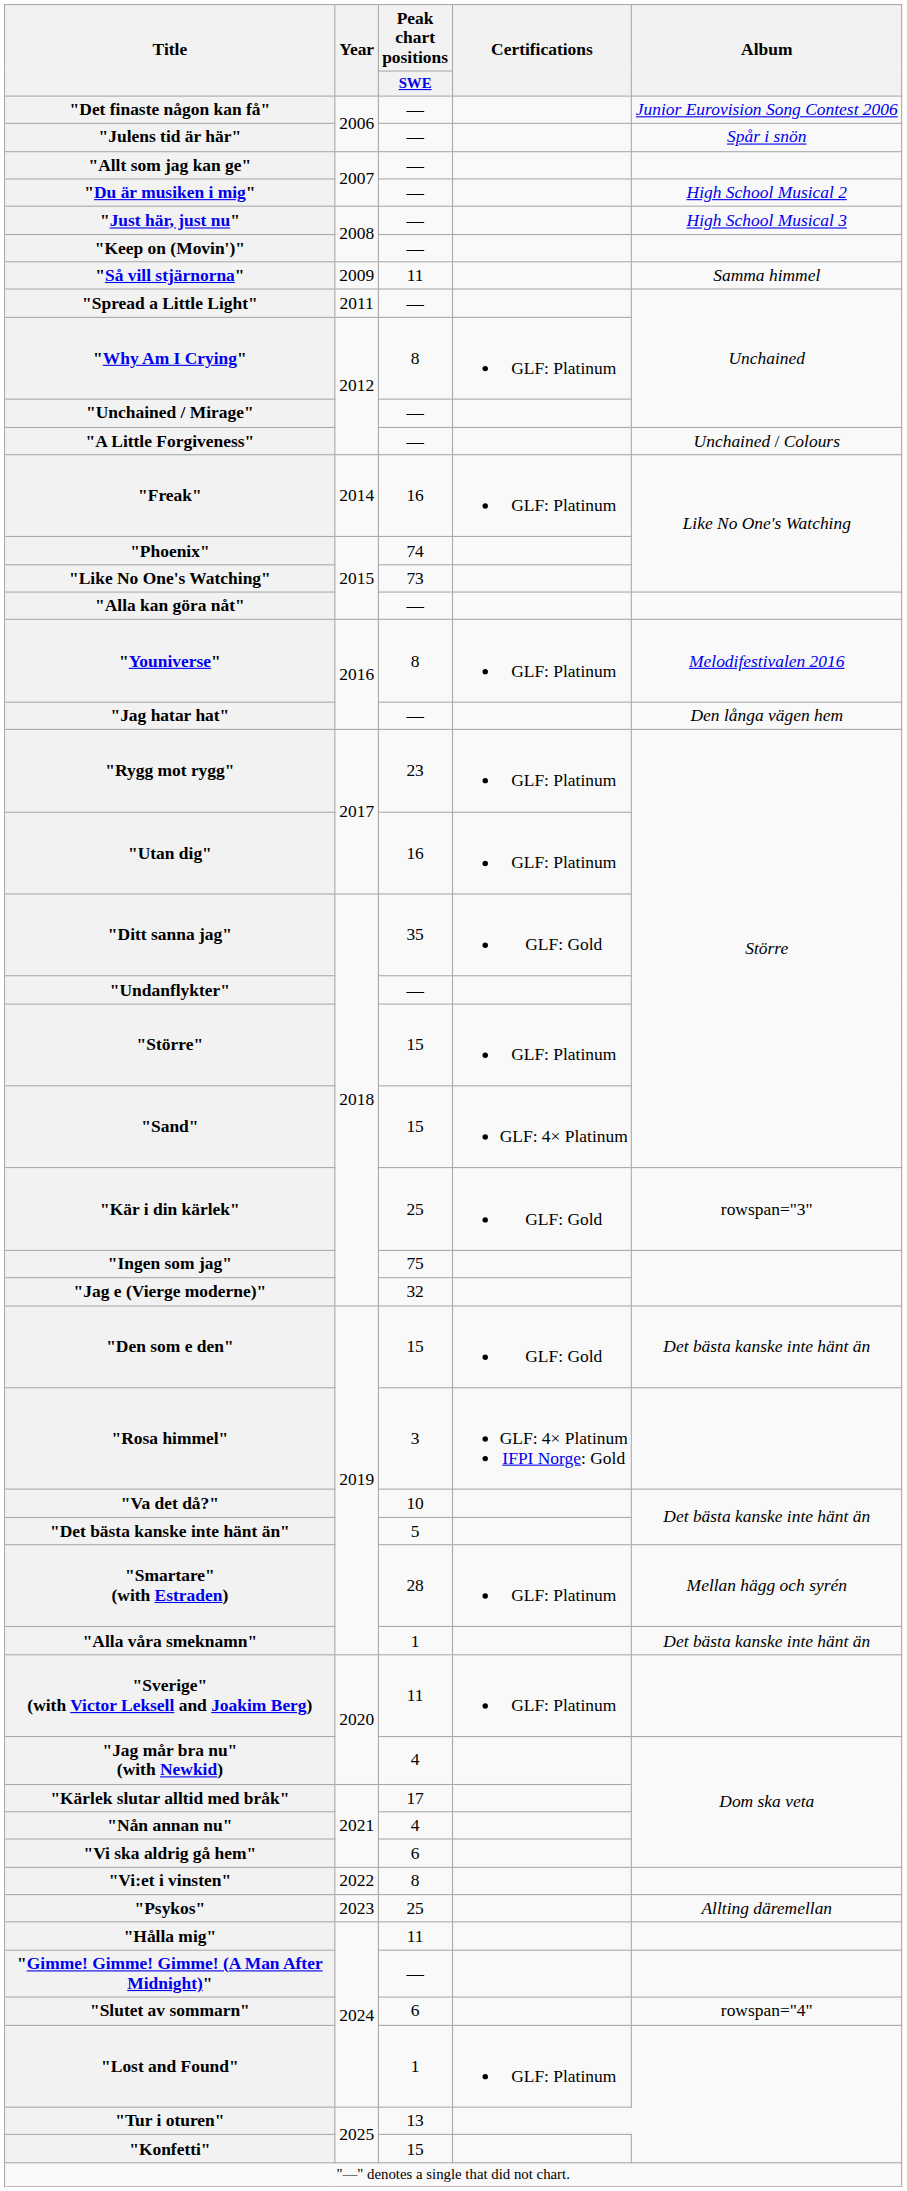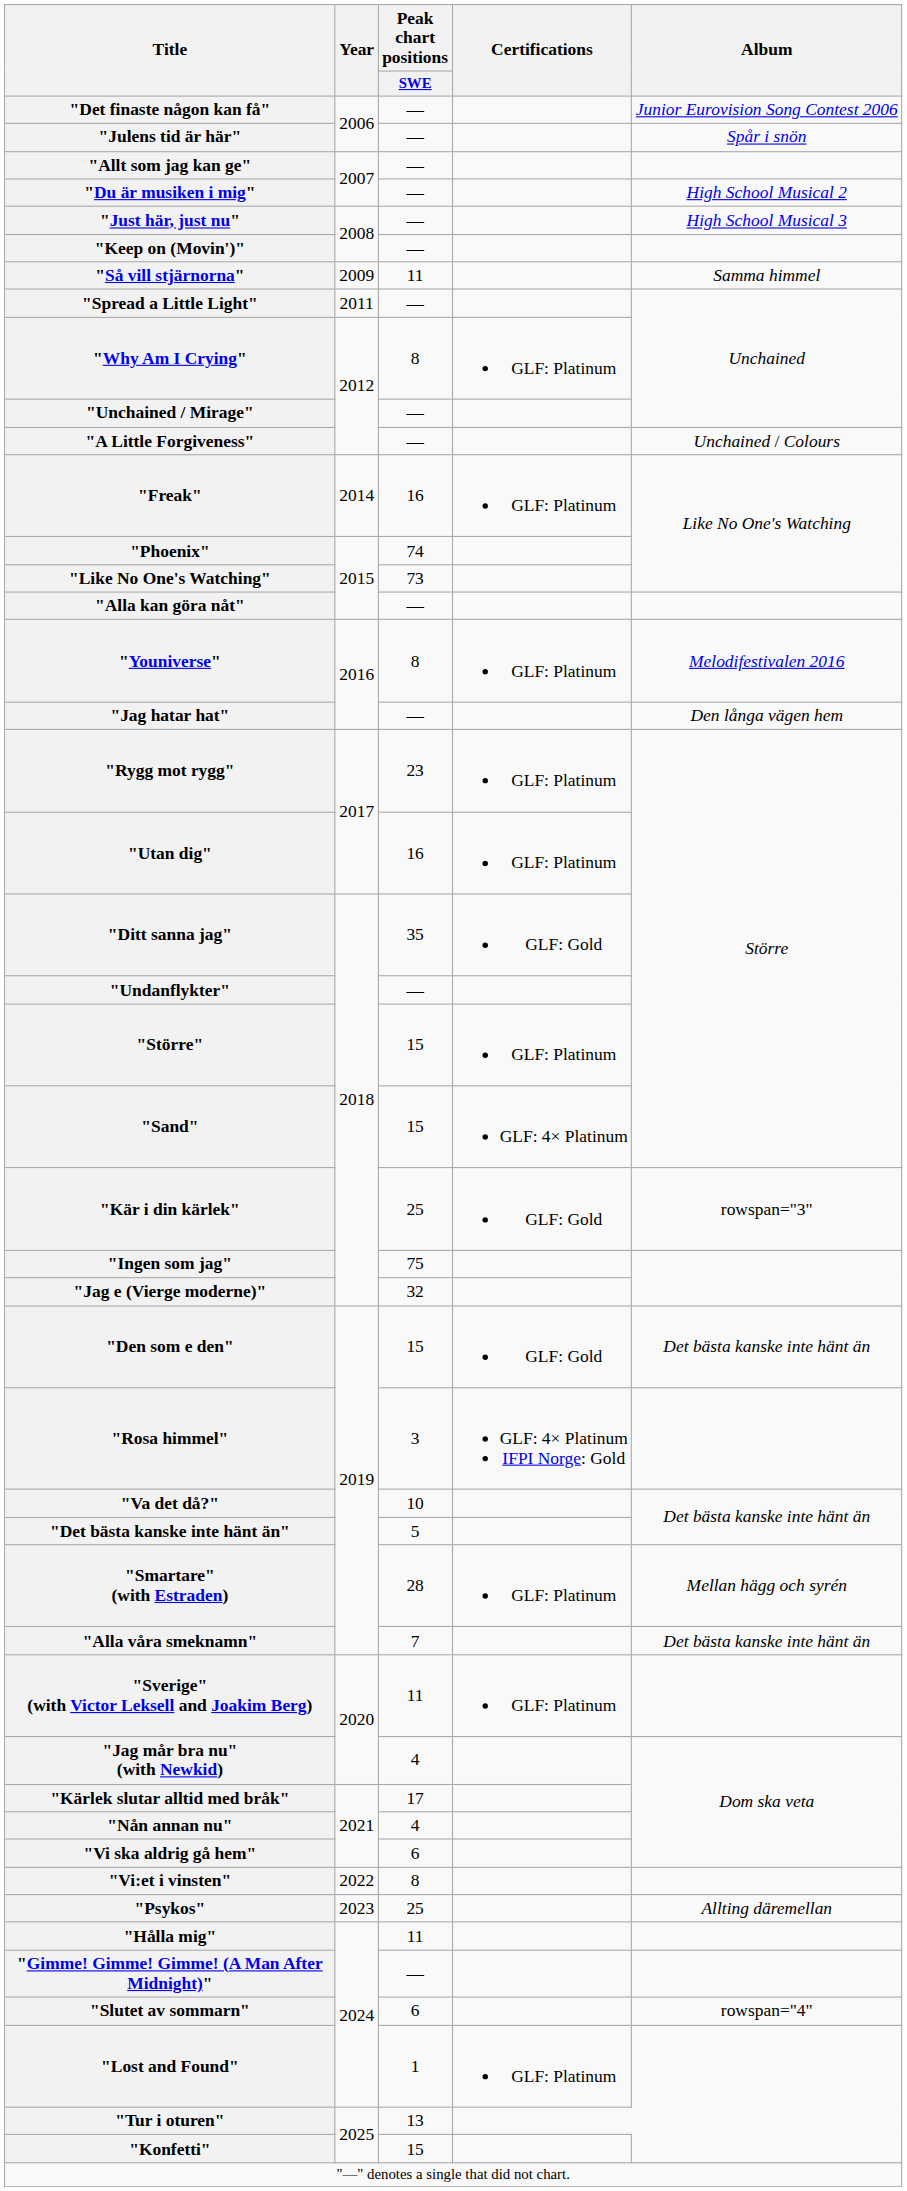"Alla våra smeknamn" | Peak chart positions / SWE: 1 -> 7
